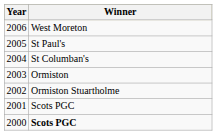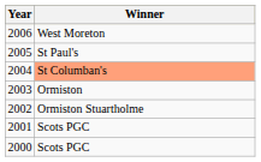2004 | Winner: no background -> lightsalmon background
2000 | Winner: bold -> normal
